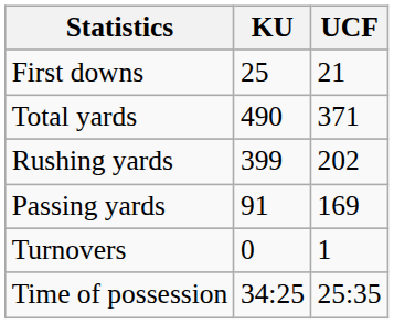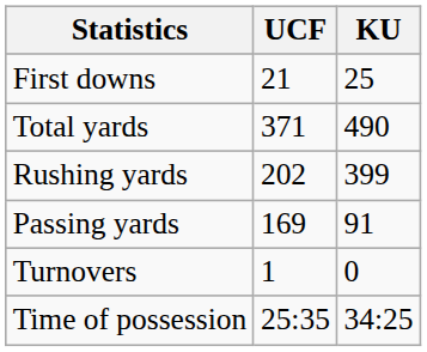columns swapped: UCF <-> KU
